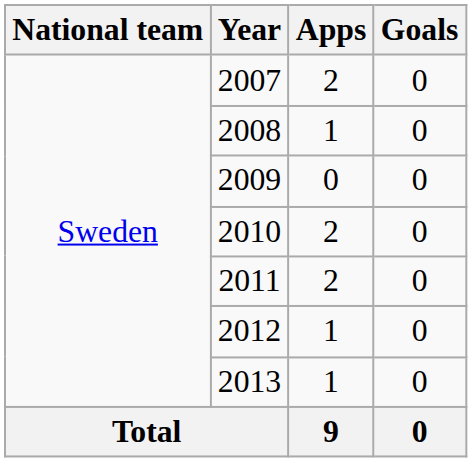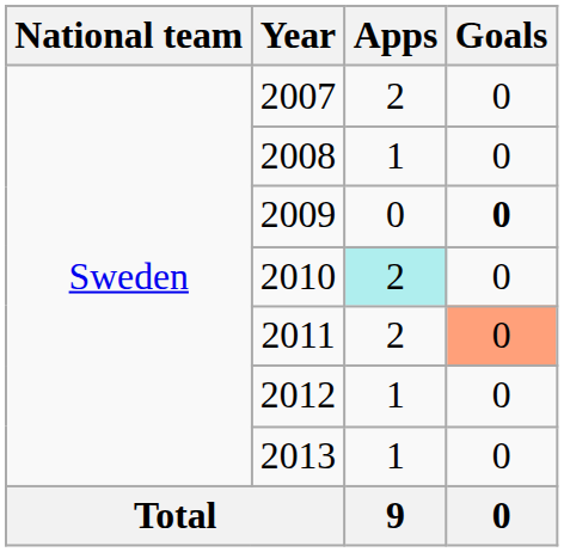2009 | Goals: normal -> bold
2010 | Apps: no background -> paleturquoise background
2011 | Goals: no background -> lightsalmon background
